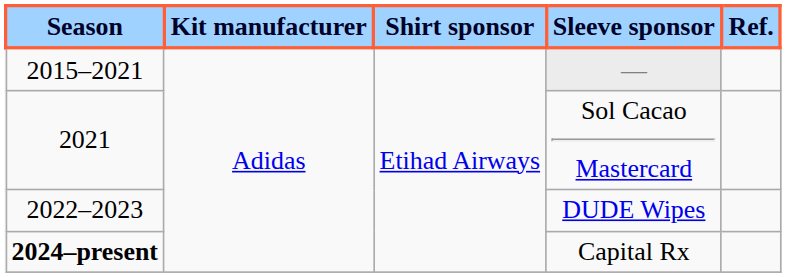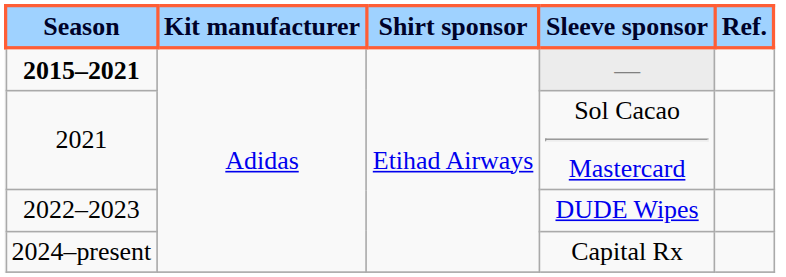— | Season: normal -> bold
Capital Rx | Season: bold -> normal
